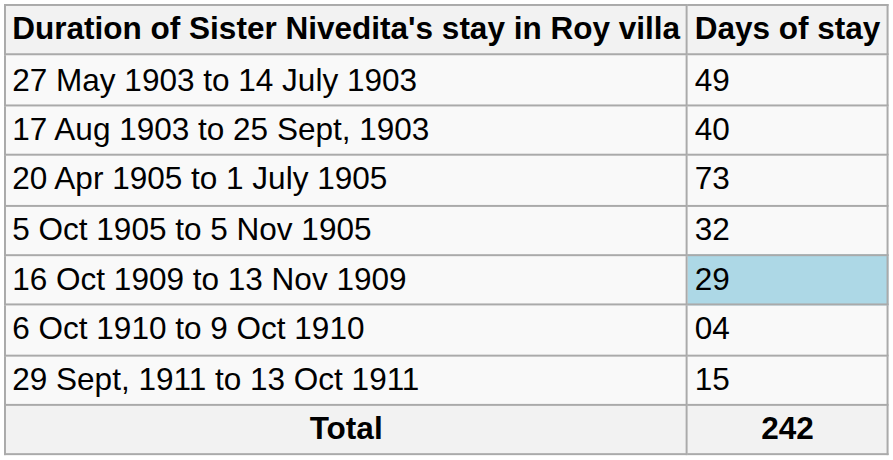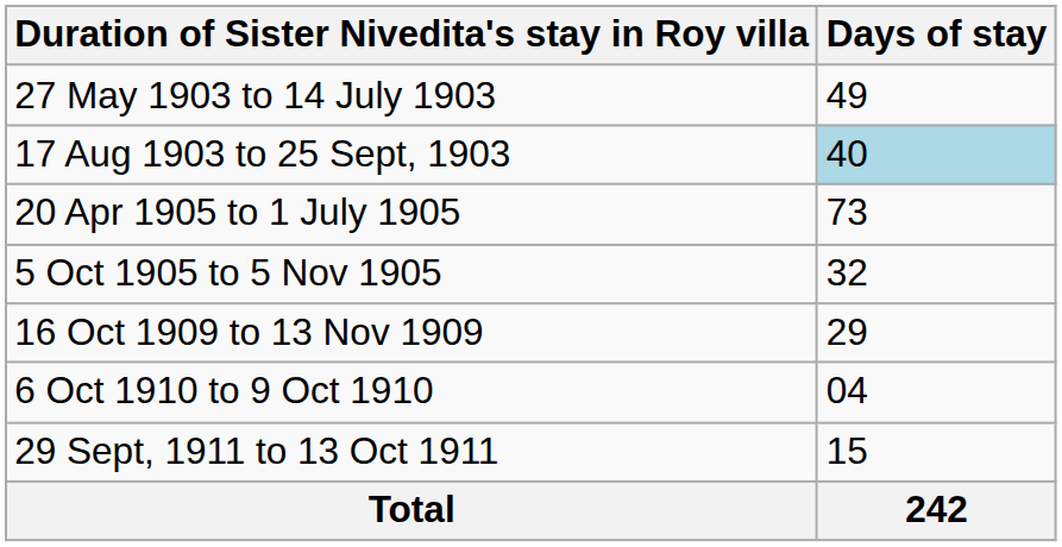17 Aug 1903 to 25 Sept, 1903 | Days of stay: no background -> lightblue background
16 Oct 1909 to 13 Nov 1909 | Days of stay: lightblue background -> no background
